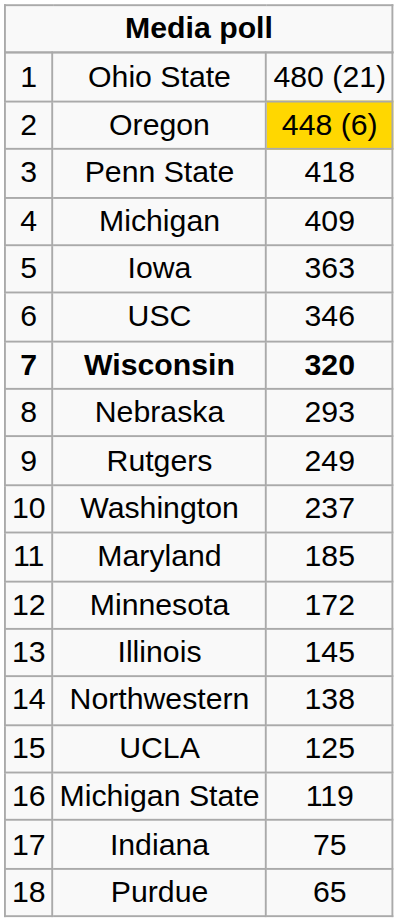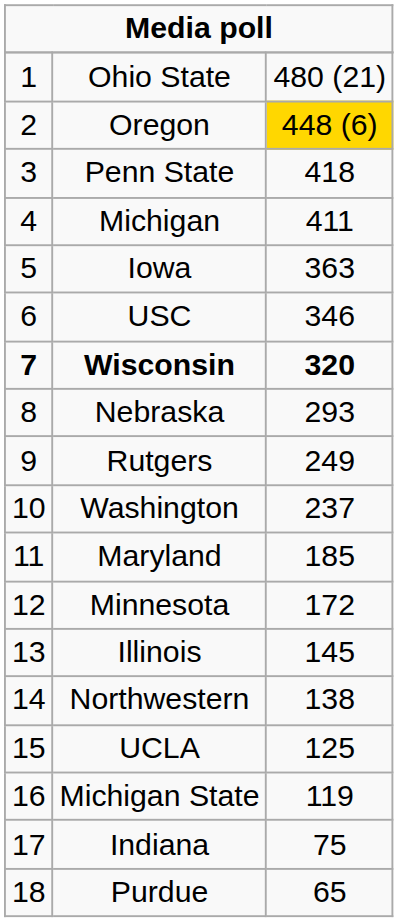Michigan | column 3: 409 -> 411
